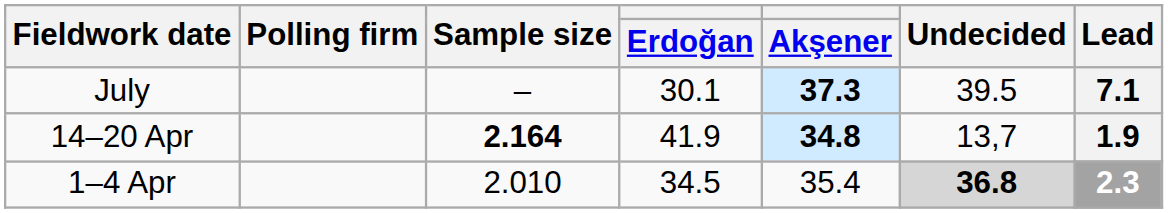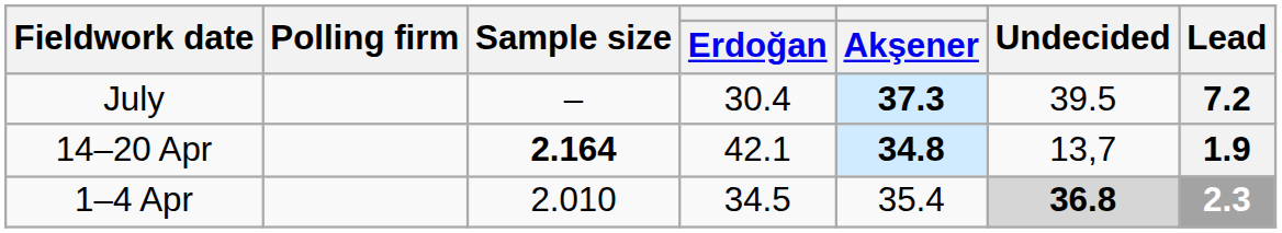July | Erdoğan: 30.1 -> 30.4
July | Lead: 7.1 -> 7.2
14–20 Apr | Erdoğan: 41.9 -> 42.1
